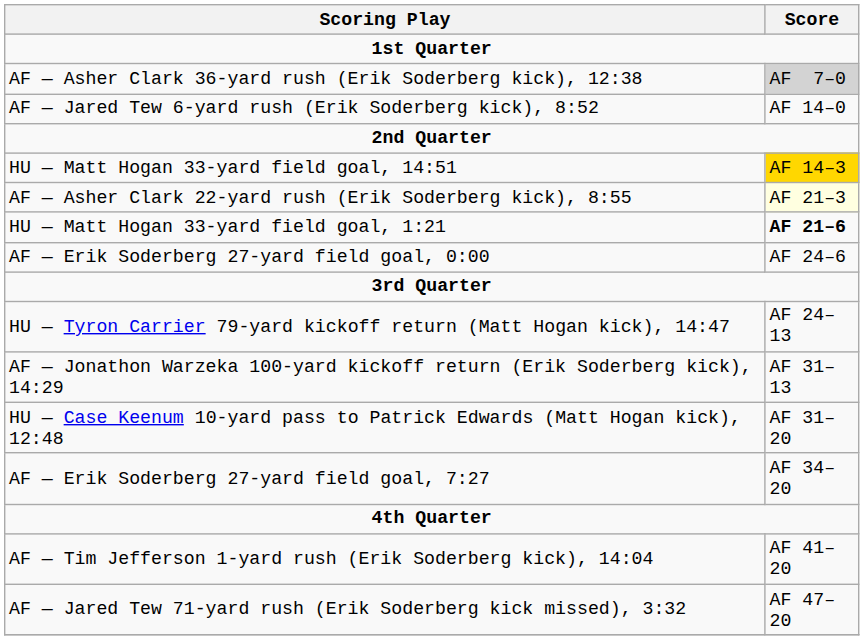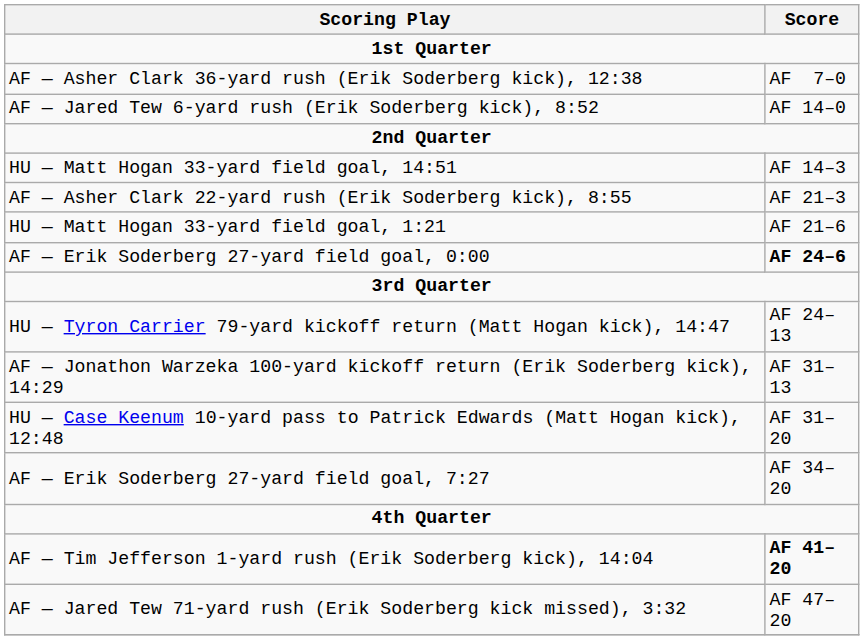AF — Asher Clark 36-yard rush (Erik Soderberg kick), 12:38 | Score: lightgrey background -> no background
HU — Matt Hogan 33-yard field goal, 14:51 | Score: gold background -> no background
AF — Asher Clark 22-yard rush (Erik Soderberg kick), 8:55 | Score: lightyellow background -> no background
HU — Matt Hogan 33-yard field goal, 1:21 | Score: bold -> normal
AF — Erik Soderberg 27-yard field goal, 0:00 | Score: normal -> bold
AF — Tim Jefferson 1-yard rush (Erik Soderberg kick), 14:04 | Score: normal -> bold
